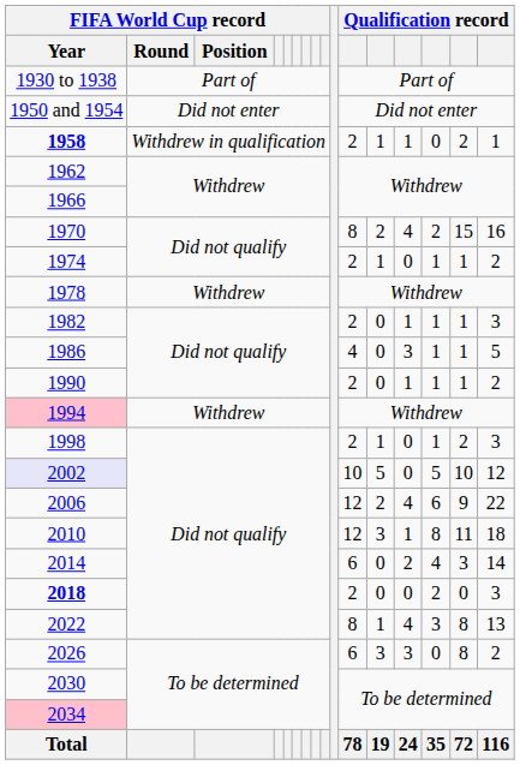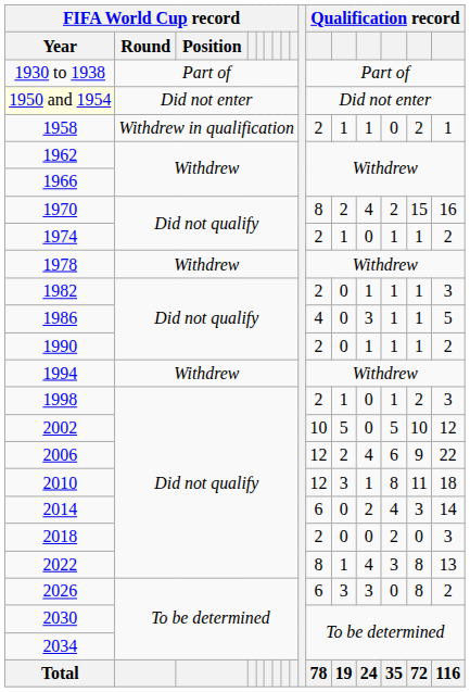1950 and 1954 | FIFA World Cup record / Year: no background -> lightyellow background
1958 | FIFA World Cup record / Year: bold -> normal
1994 | FIFA World Cup record / Year: pink background -> no background
2002 | FIFA World Cup record / Year: lavender background -> no background
2018 | FIFA World Cup record / Year: bold -> normal
2034 | FIFA World Cup record / Year: pink background -> no background
